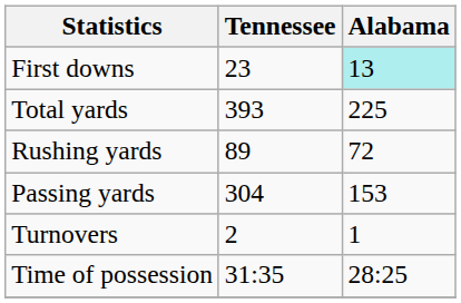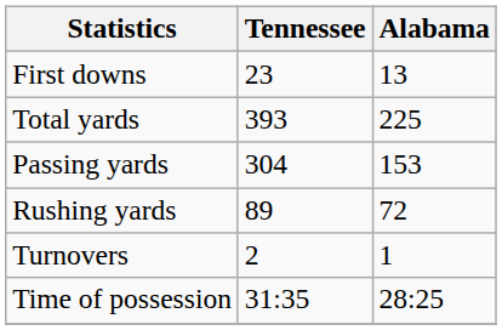First downs | Alabama: paleturquoise background -> no background
rows swapped: Rushing yards <-> Passing yards
